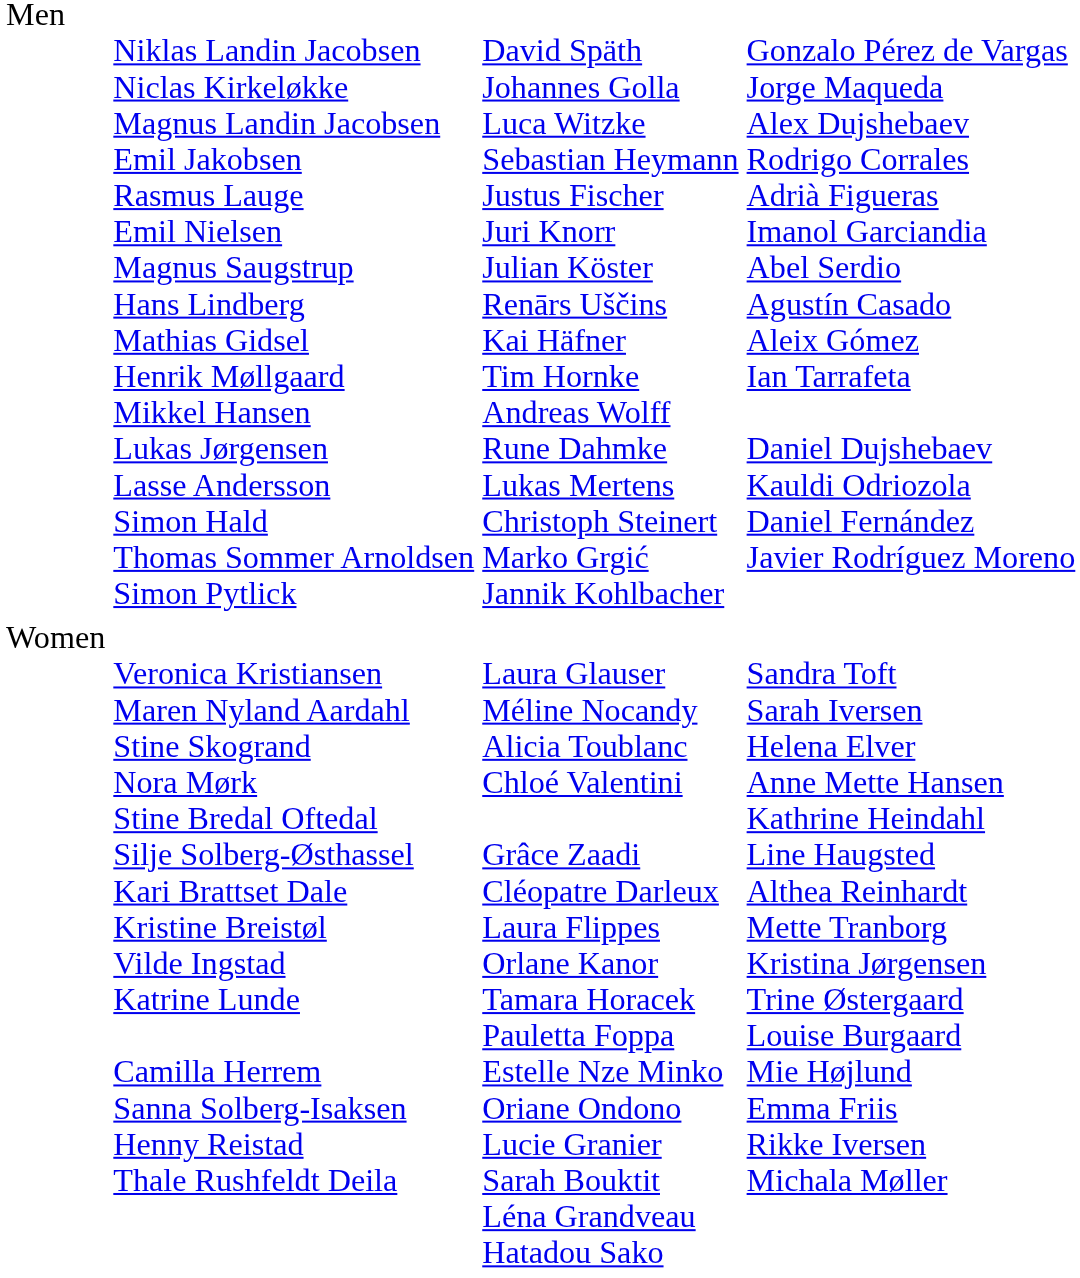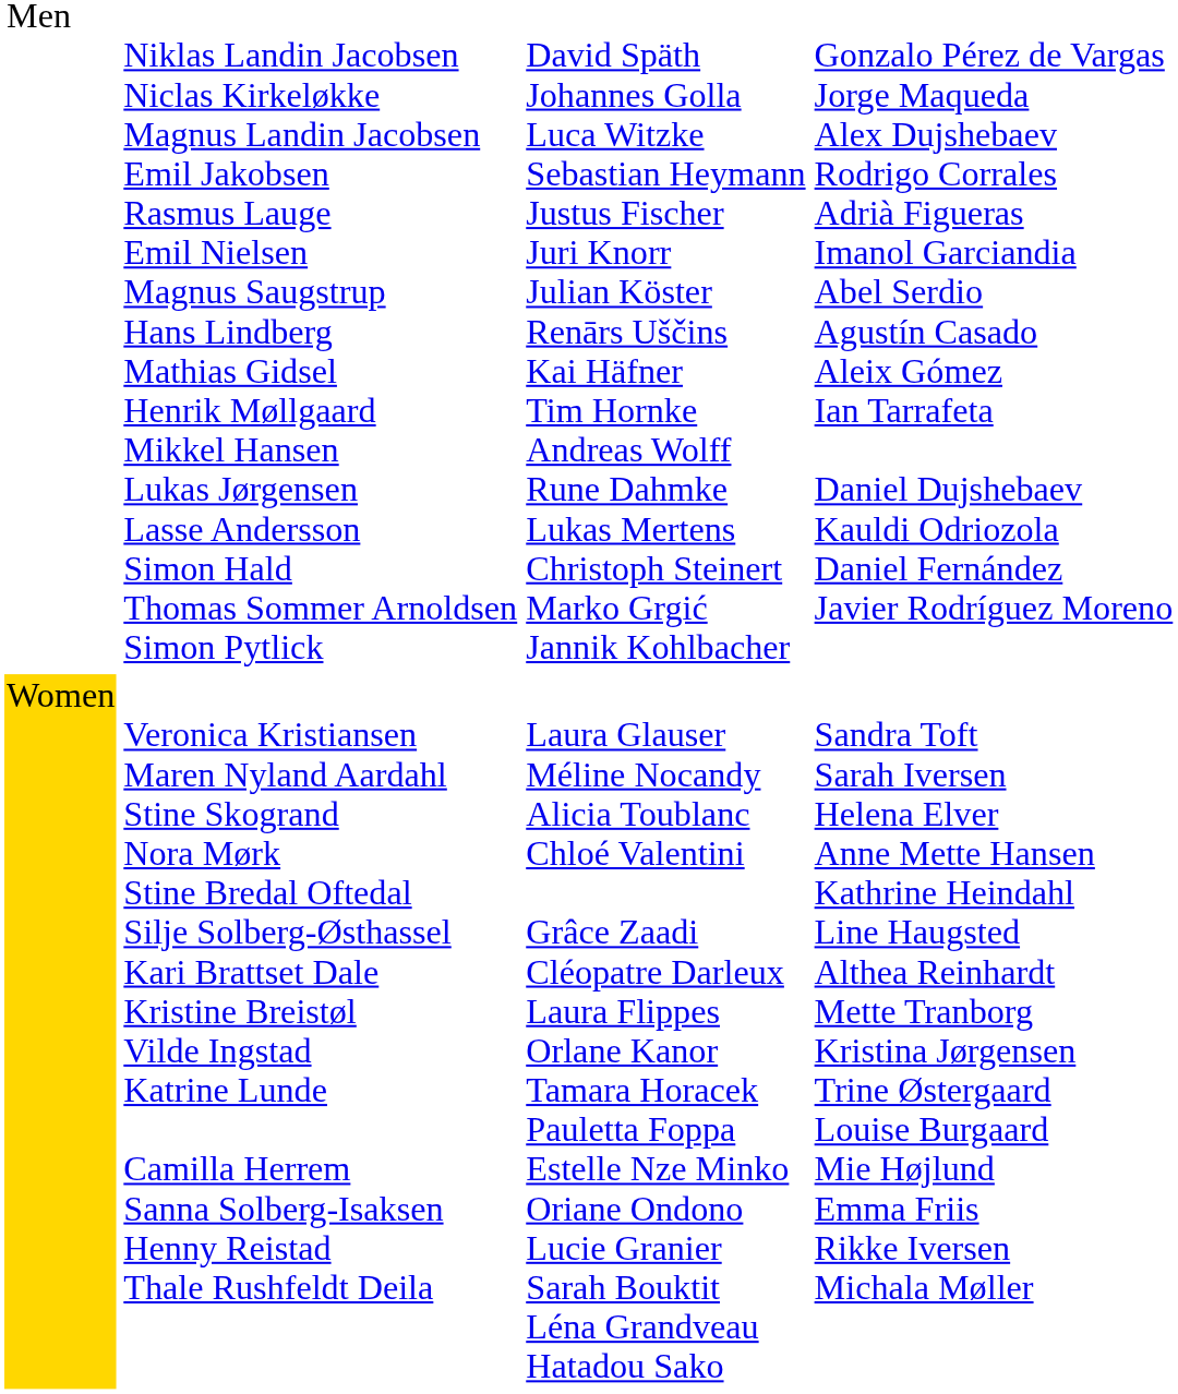Women | column 1: no background -> gold background
